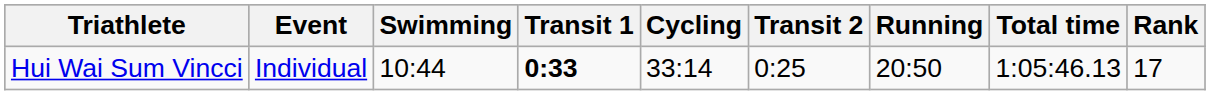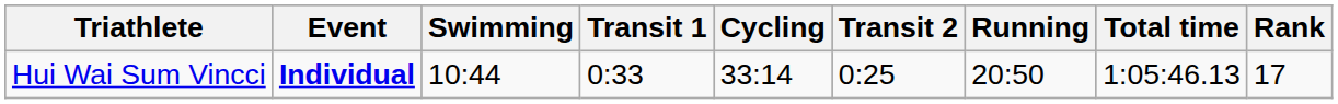row 2 | Event: normal -> bold
row 2 | Transit 1: bold -> normal
